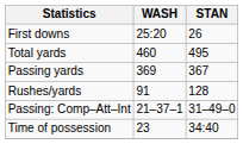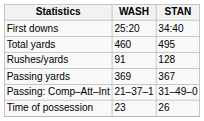First downs | STAN: 26 -> 34:40
rows swapped: Rushes/yards <-> Passing yards
Time of possession | STAN: 34:40 -> 26
